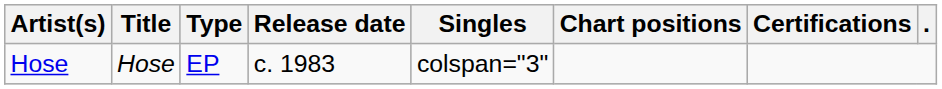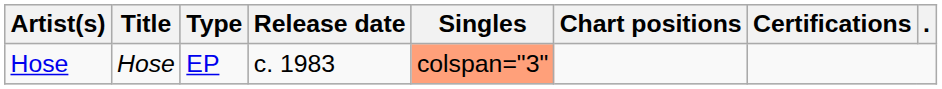row 2 | Singles: no background -> lightsalmon background
